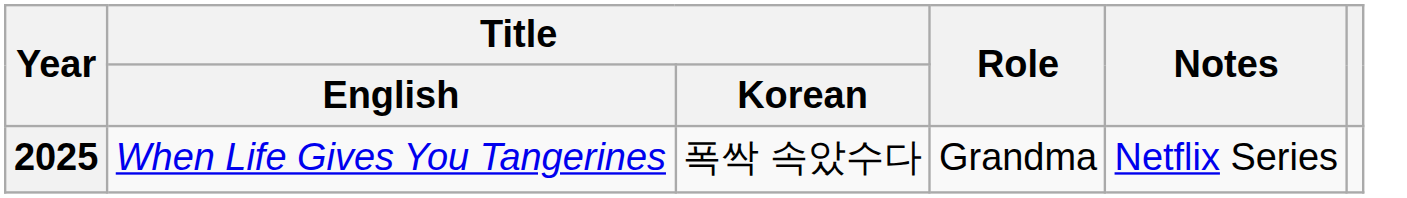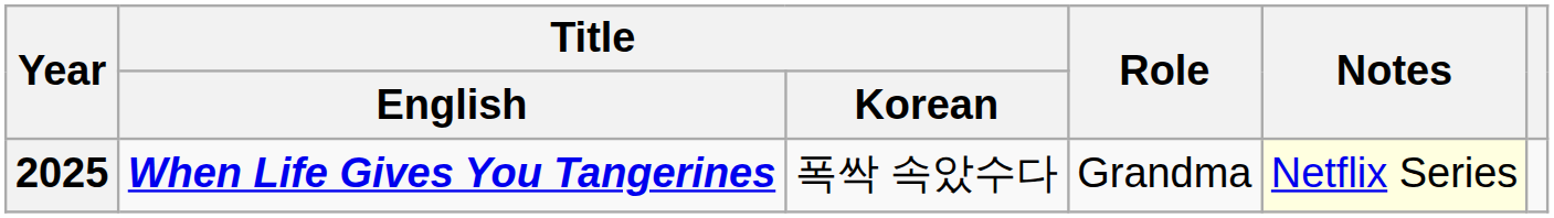2025 | Title / English: normal -> bold
2025 | Notes: no background -> lightyellow background
